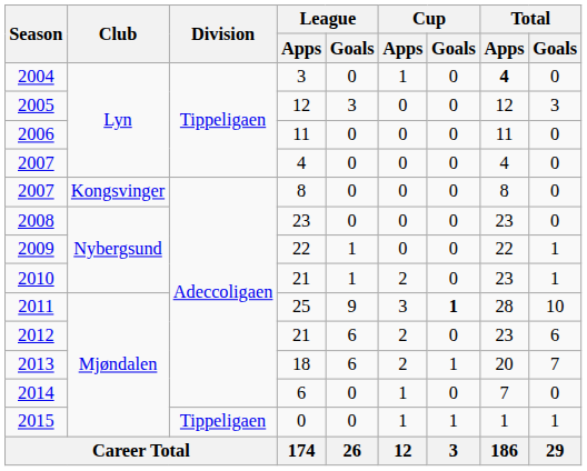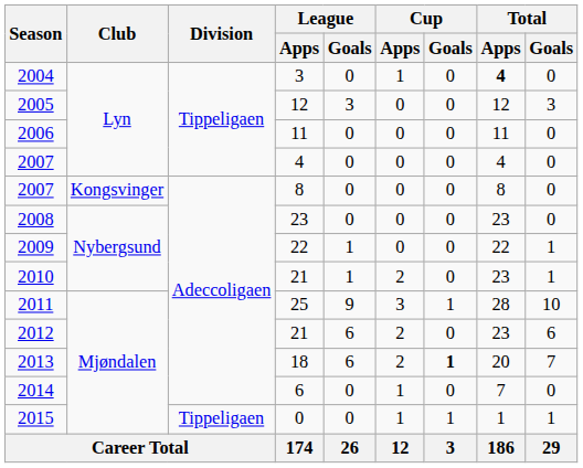2011 | Cup / Goals: bold -> normal
2013 | Cup / Goals: normal -> bold
